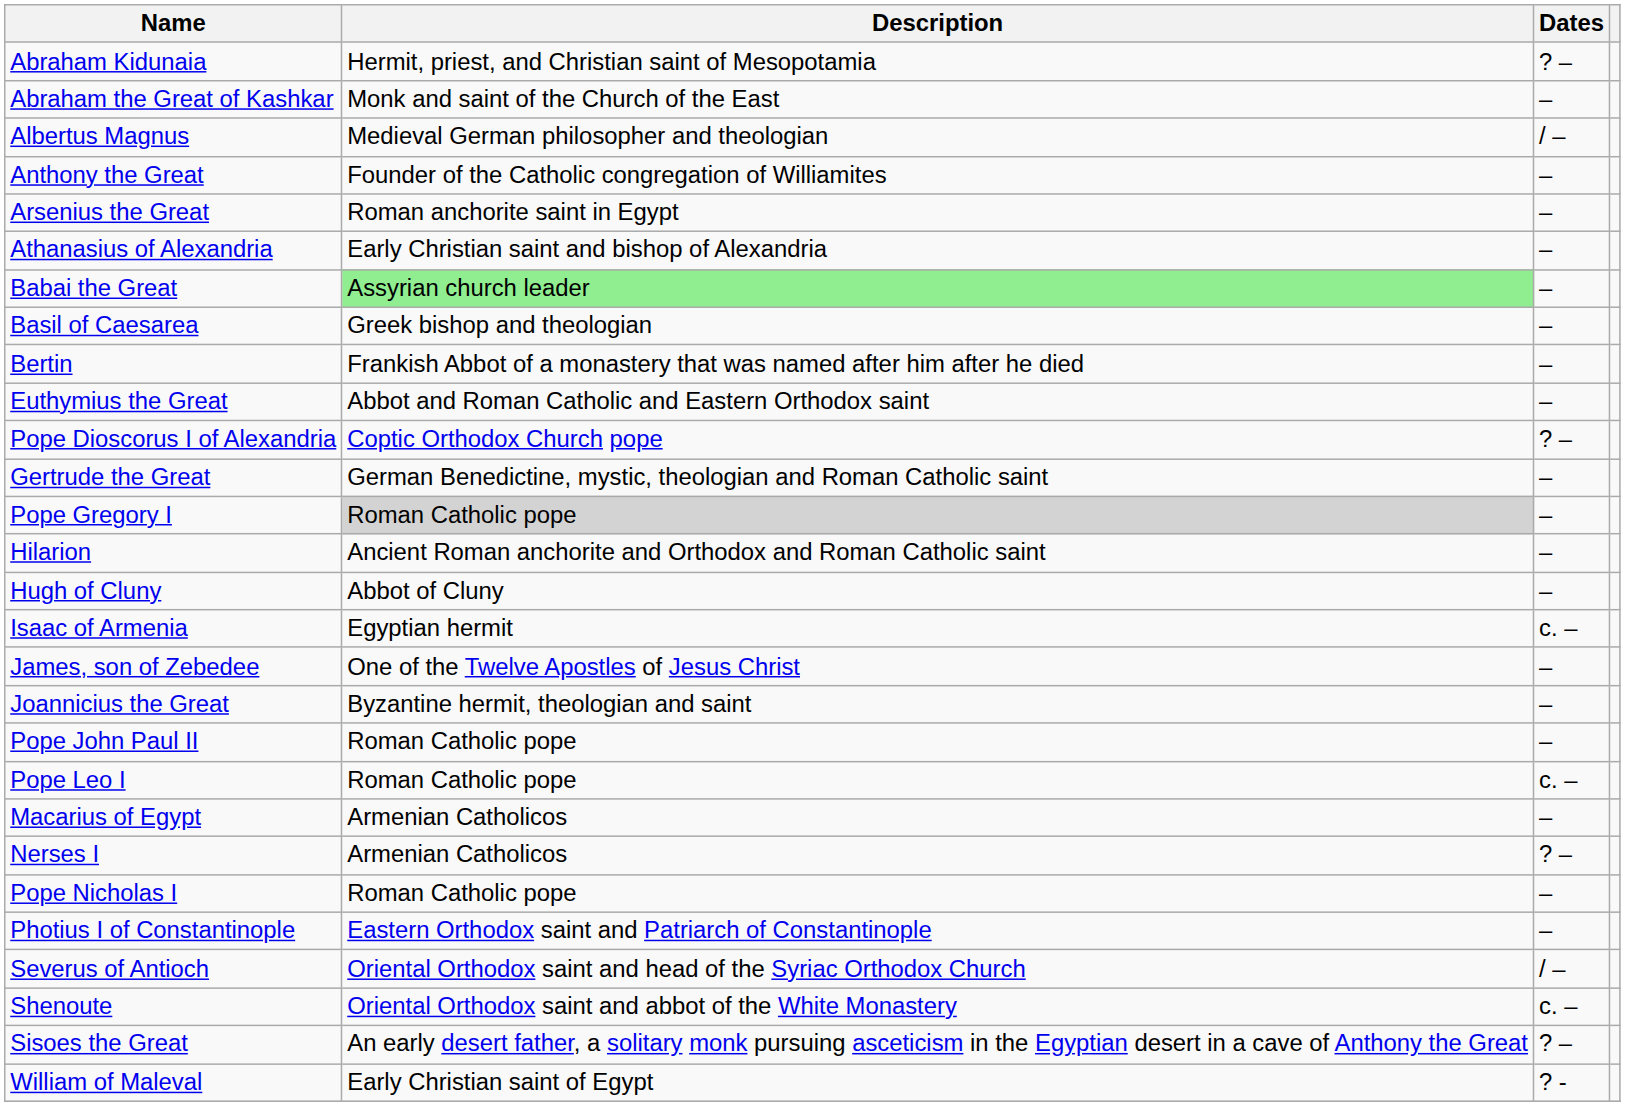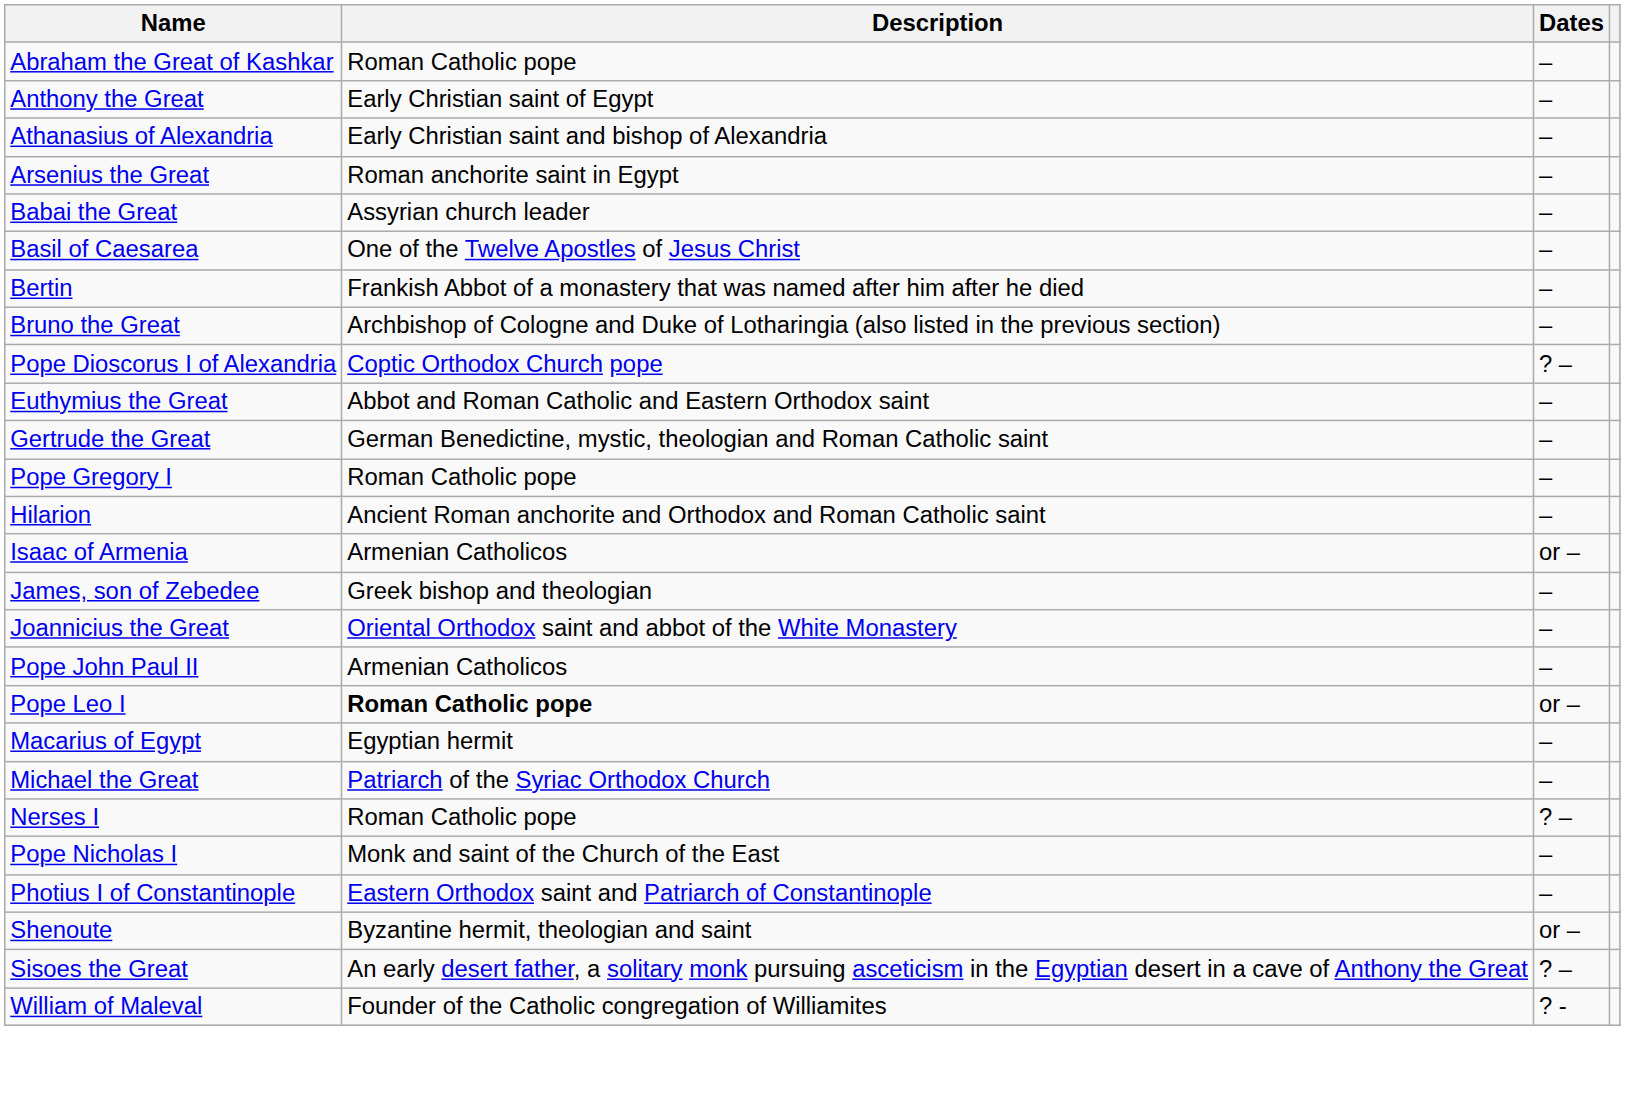- row: Abraham Kidunaia | Hermit, priest, and Christian saint of Mesopotamia | ? –
Abraham the Great of Kashkar | Description: Monk and saint of the Church of the East -> Roman Catholic pope
- row: Albertus Magnus | Medieval German philosopher and theologian | / –
Anthony the Great | Description: Founder of the Catholic congregation of Williamites -> Early Christian saint of Egypt
rows swapped: Arsenius the Great <-> Athanasius of Alexandria
Babai the Great | Description: lightgreen background -> no background
Basil of Caesarea | Description: Greek bishop and theologian -> One of the Twelve Apostles of Jesus Christ
+ row: Bruno the Great | Archbishop of Cologne and Duke of Lotharingia (also listed in the previous section) | –
rows swapped: Pope Dioscorus I of Alexandria <-> Euthymius the Great
Pope Gregory I | Description: lightgrey background -> no background
- row: Hugh of Cluny | Abbot of Cluny | –
Isaac of Armenia | Description: Egyptian hermit -> Armenian Catholicos
Isaac of Armenia | Dates: c. – -> or –
James, son of Zebedee | Description: One of the Twelve Apostles of Jesus Christ -> Greek bishop and theologian
Joannicius the Great | Description: Byzantine hermit, theologian and saint -> Oriental Orthodox saint and abbot of the White Monastery
Pope John Paul II | Description: Roman Catholic pope -> Armenian Catholicos
Pope Leo I | Description: normal -> bold
Pope Leo I | Dates: c. – -> or –
Macarius of Egypt | Description: Armenian Catholicos -> Egyptian hermit
+ row: Michael the Great | Patriarch of the Syriac Orthodox Church | –
Nerses I | Description: Armenian Catholicos -> Roman Catholic pope
Pope Nicholas I | Description: Roman Catholic pope -> Monk and saint of the Church of the East
- row: Severus of Antioch | Oriental Orthodox saint and head of the Syriac Orthodox Church | / –
Shenoute | Description: Oriental Orthodox saint and abbot of the White Monastery -> Byzantine hermit, theologian and saint
Shenoute | Dates: c. – -> or –
William of Maleval | Description: Early Christian saint of Egypt -> Founder of the Catholic congregation of Williamites
